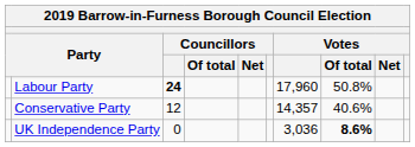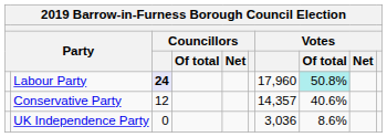Labour Party | column 3: no background -> lavender background
Labour Party | Votes / Of total: no background -> paleturquoise background
UK Independence Party | Votes / Of total: bold -> normal
